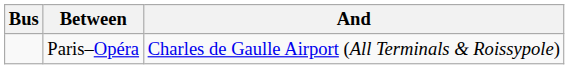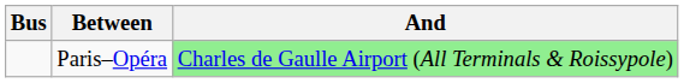row 2 | And: no background -> lightgreen background
